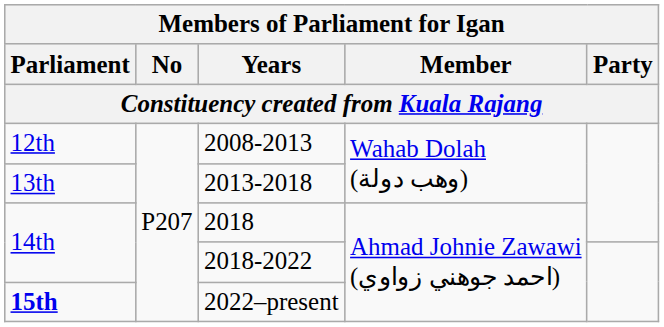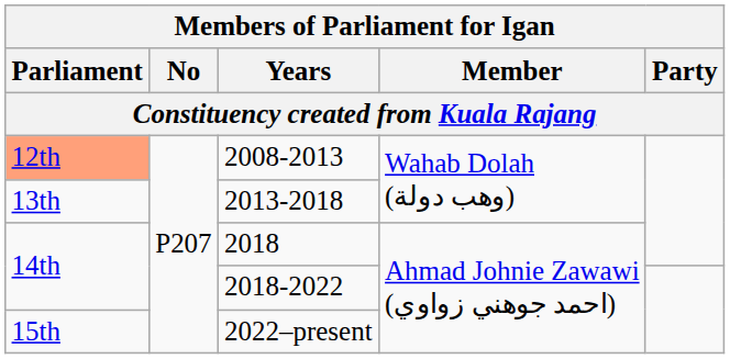2008-2013 | Parliament: no background -> lightsalmon background
2022–present | Parliament: bold -> normal
